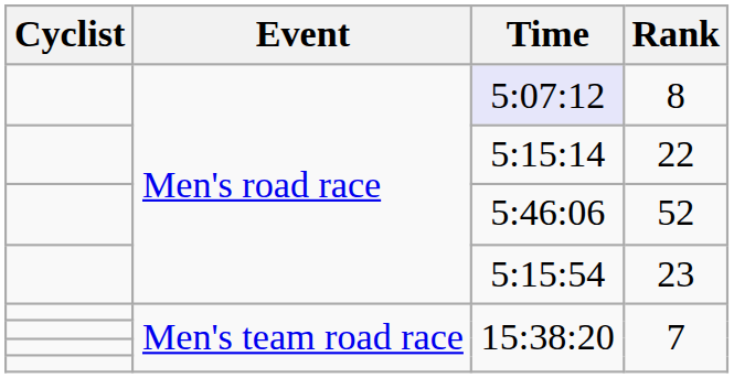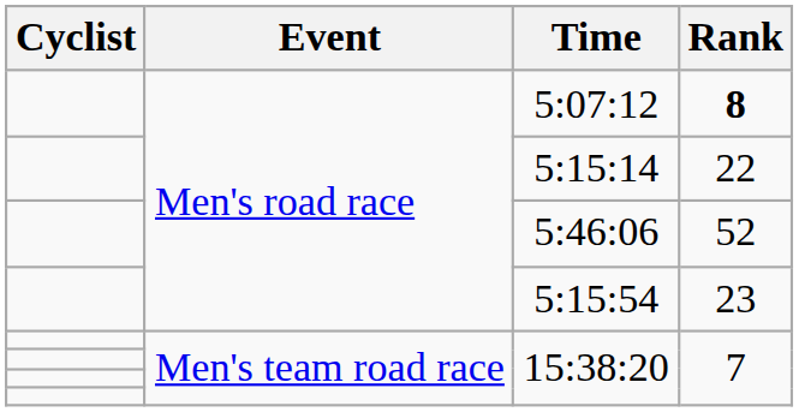5:07:12 | Time: lavender background -> no background
5:07:12 | Rank: normal -> bold
